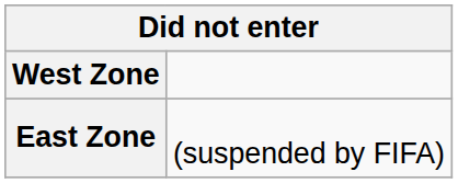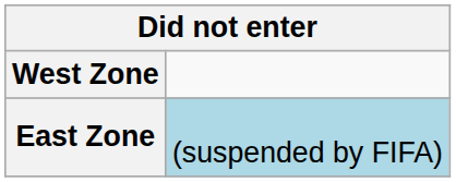East Zone | column 2: no background -> lightblue background
